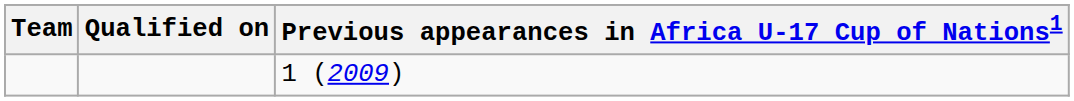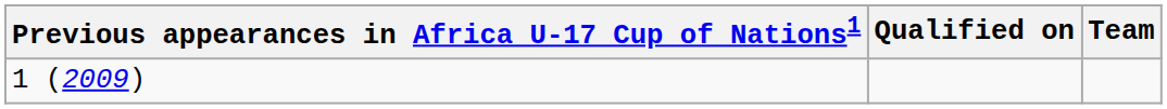columns swapped: Team <-> Previous appearances in Africa U-17 Cup of Nations1
